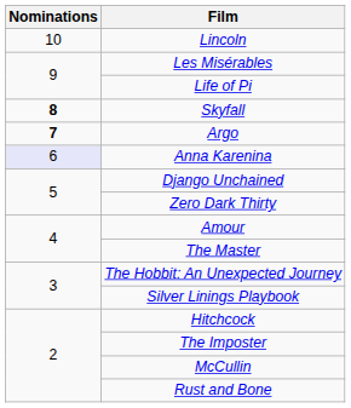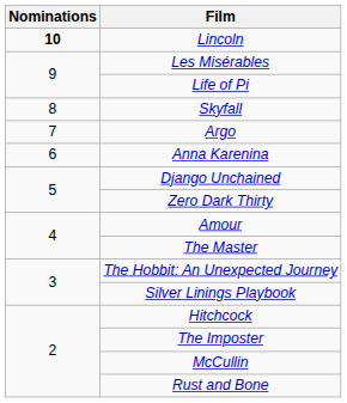Lincoln | Nominations: normal -> bold
Skyfall | Nominations: bold -> normal
Argo | Nominations: bold -> normal
Anna Karenina | Nominations: lavender background -> no background
